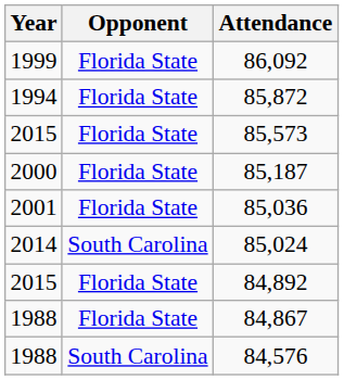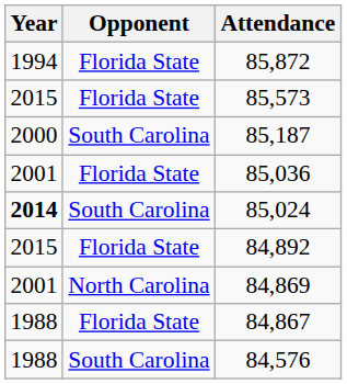- row: 1999 | Florida State | 86,092
85,187 | Opponent: Florida State -> South Carolina
85,024 | Year: normal -> bold
+ row: 2001 | North Carolina | 84,869
